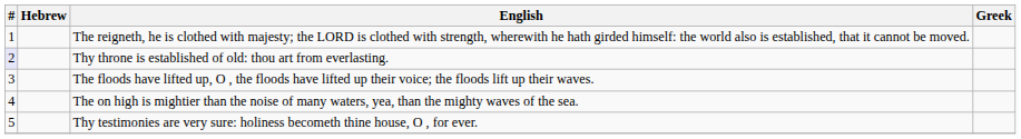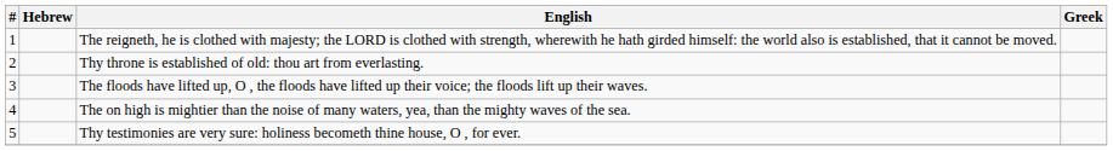Thy throne is established of old: thou art from everlasting. | #: lavender background -> no background
